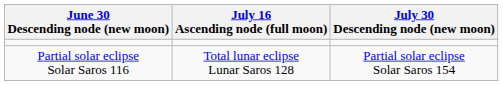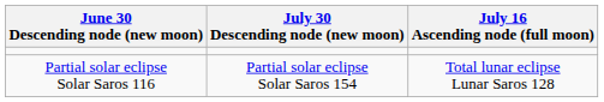columns swapped: July 16 Ascending node (full moon) <-> July 30 Descending node (new moon)
